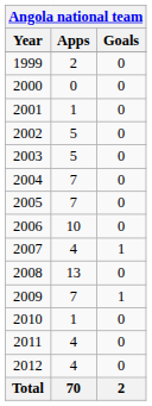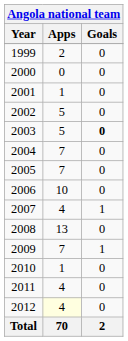2003 | Goals: normal -> bold
2012 | Apps: no background -> lightyellow background
